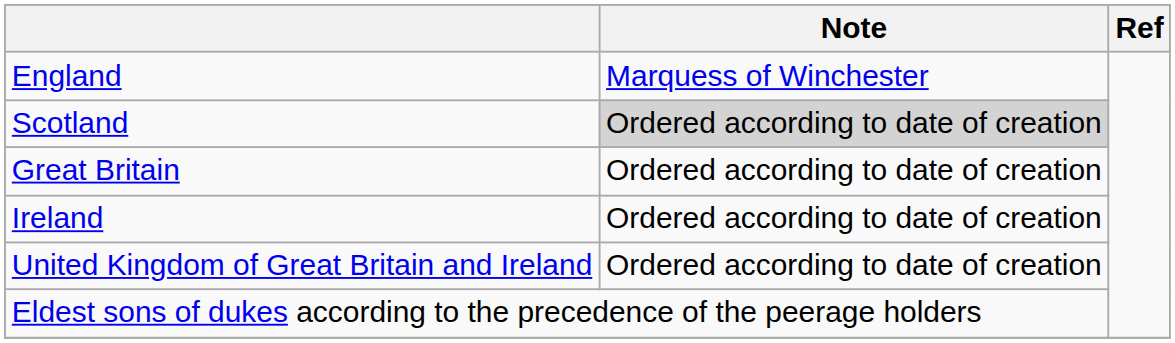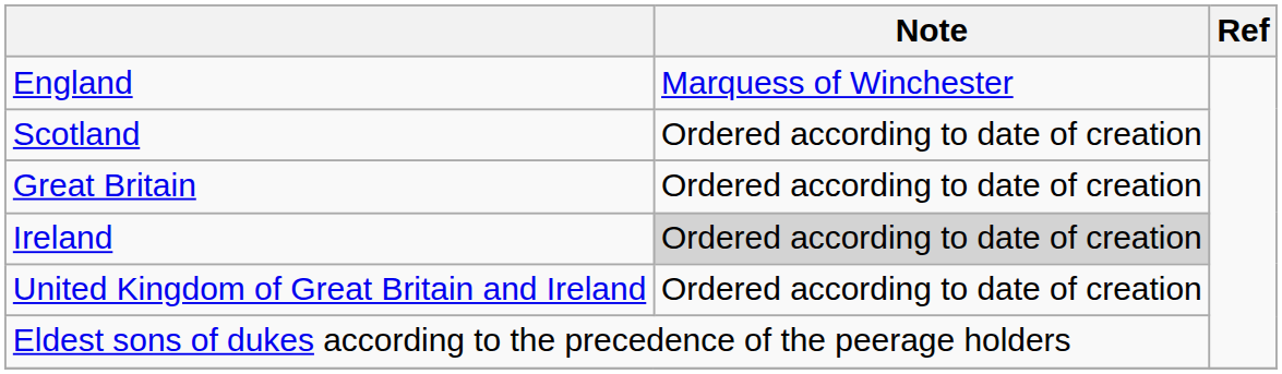Scotland | Note: lightgrey background -> no background
Ireland | Note: no background -> lightgrey background
